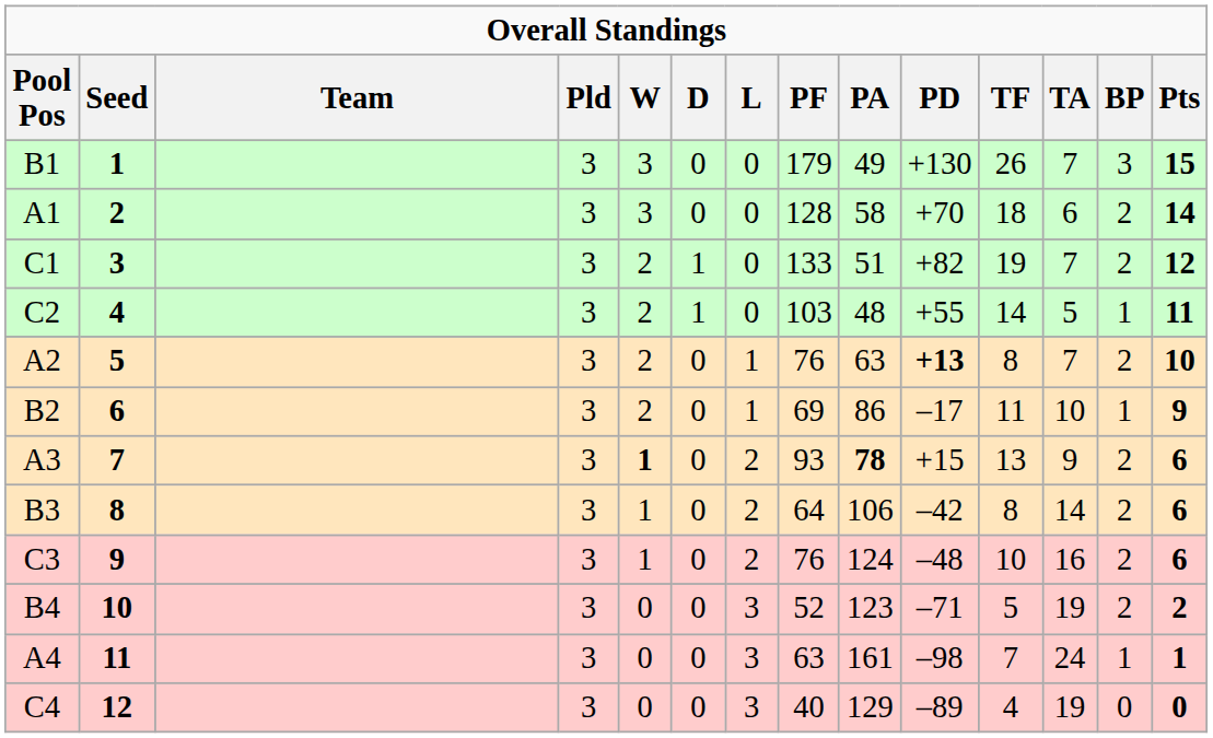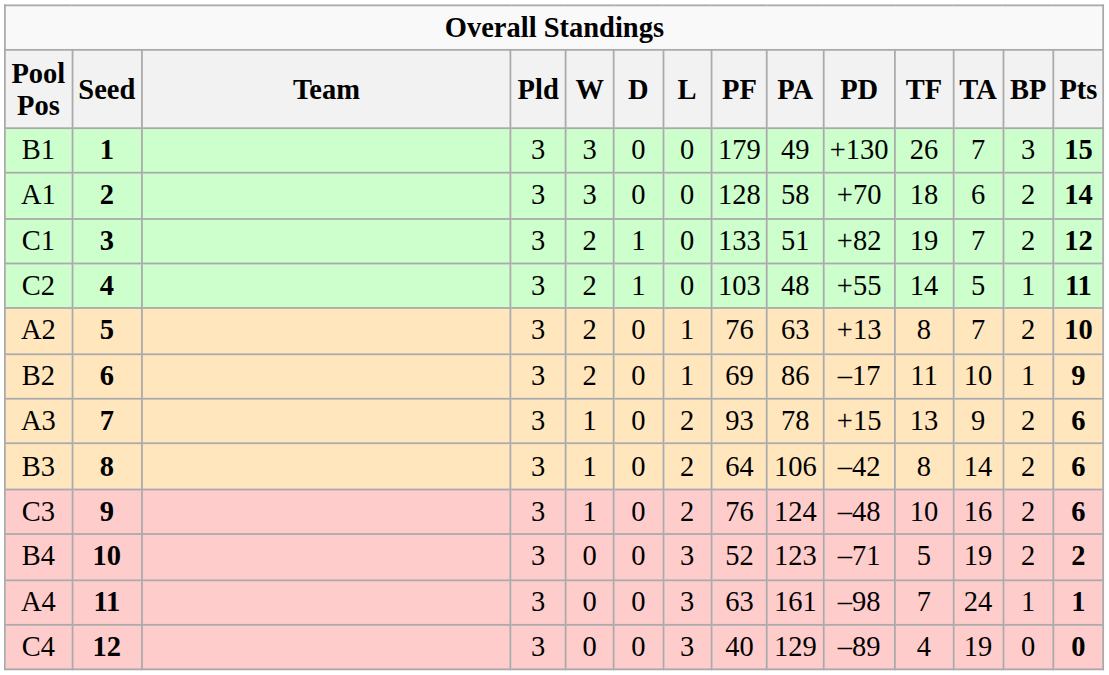A2 | column 10: bold -> normal
A3 | column 5: bold -> normal
A3 | column 9: bold -> normal
